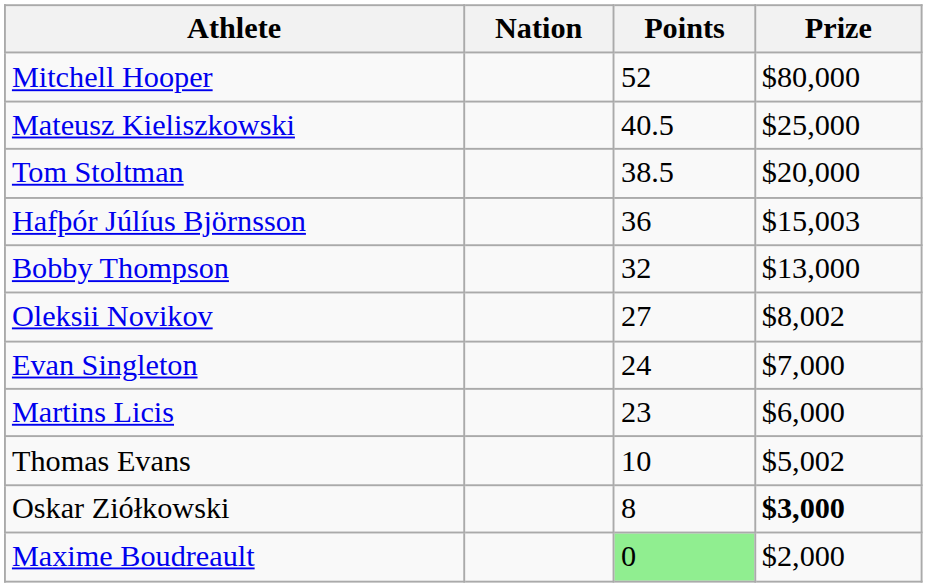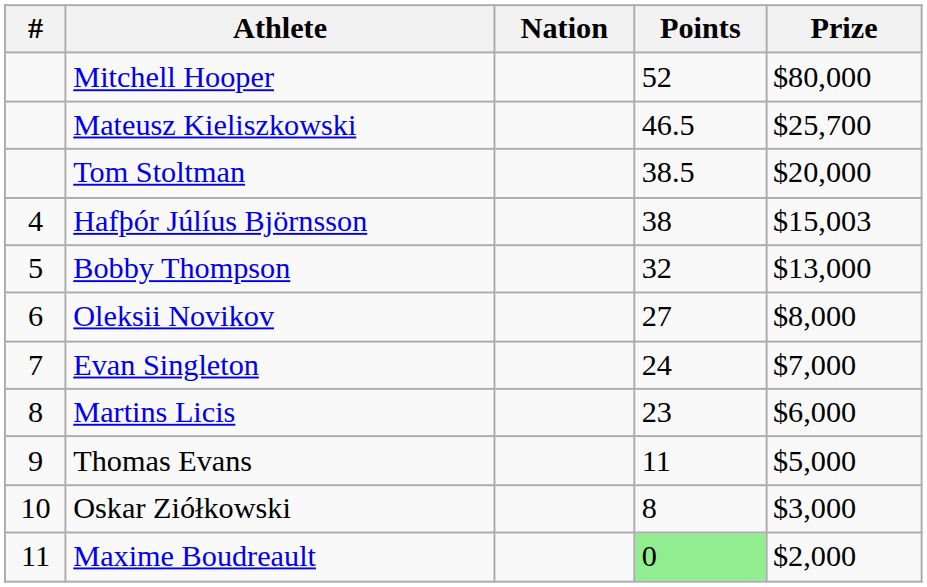+ column: # | 4 | 5 | 6 | 7 | 8 | 9 | 10 | 11
Mateusz Kieliszkowski | Points: 40.5 -> 46.5
Mateusz Kieliszkowski | Prize: $25,000 -> $25,700
Hafþór Júlíus Björnsson | Points: 36 -> 38
Oleksii Novikov | Prize: $8,002 -> $8,000
Thomas Evans | Points: 10 -> 11
Thomas Evans | Prize: $5,002 -> $5,000
Oskar Ziółkowski | Prize: bold -> normal
